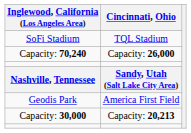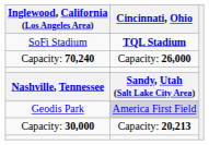SoFi Stadium | Cincinnati, Ohio: normal -> bold
Geodis Park | Cincinnati, Ohio: no background -> lightgrey background
